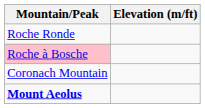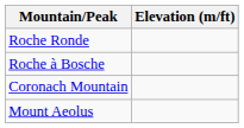Roche à Bosche | Mountain/Peak: pink background -> no background
Mount Aeolus | Mountain/Peak: bold -> normal
